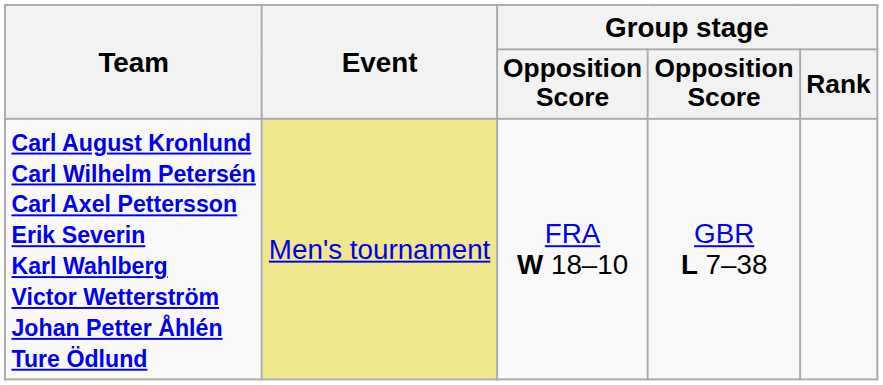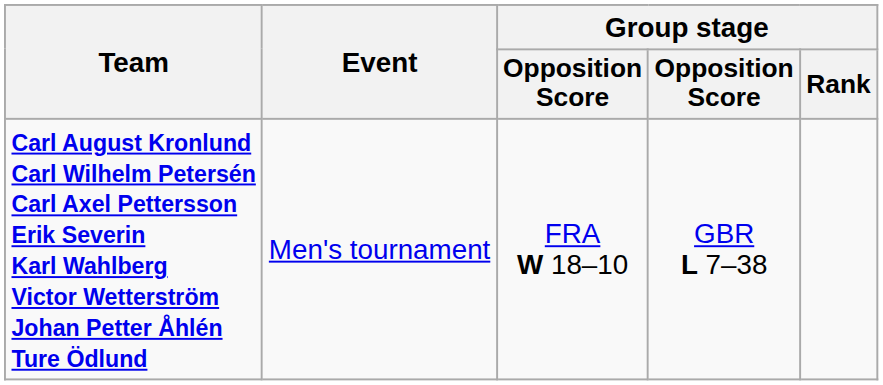row 3 | Event: khaki background -> no background
